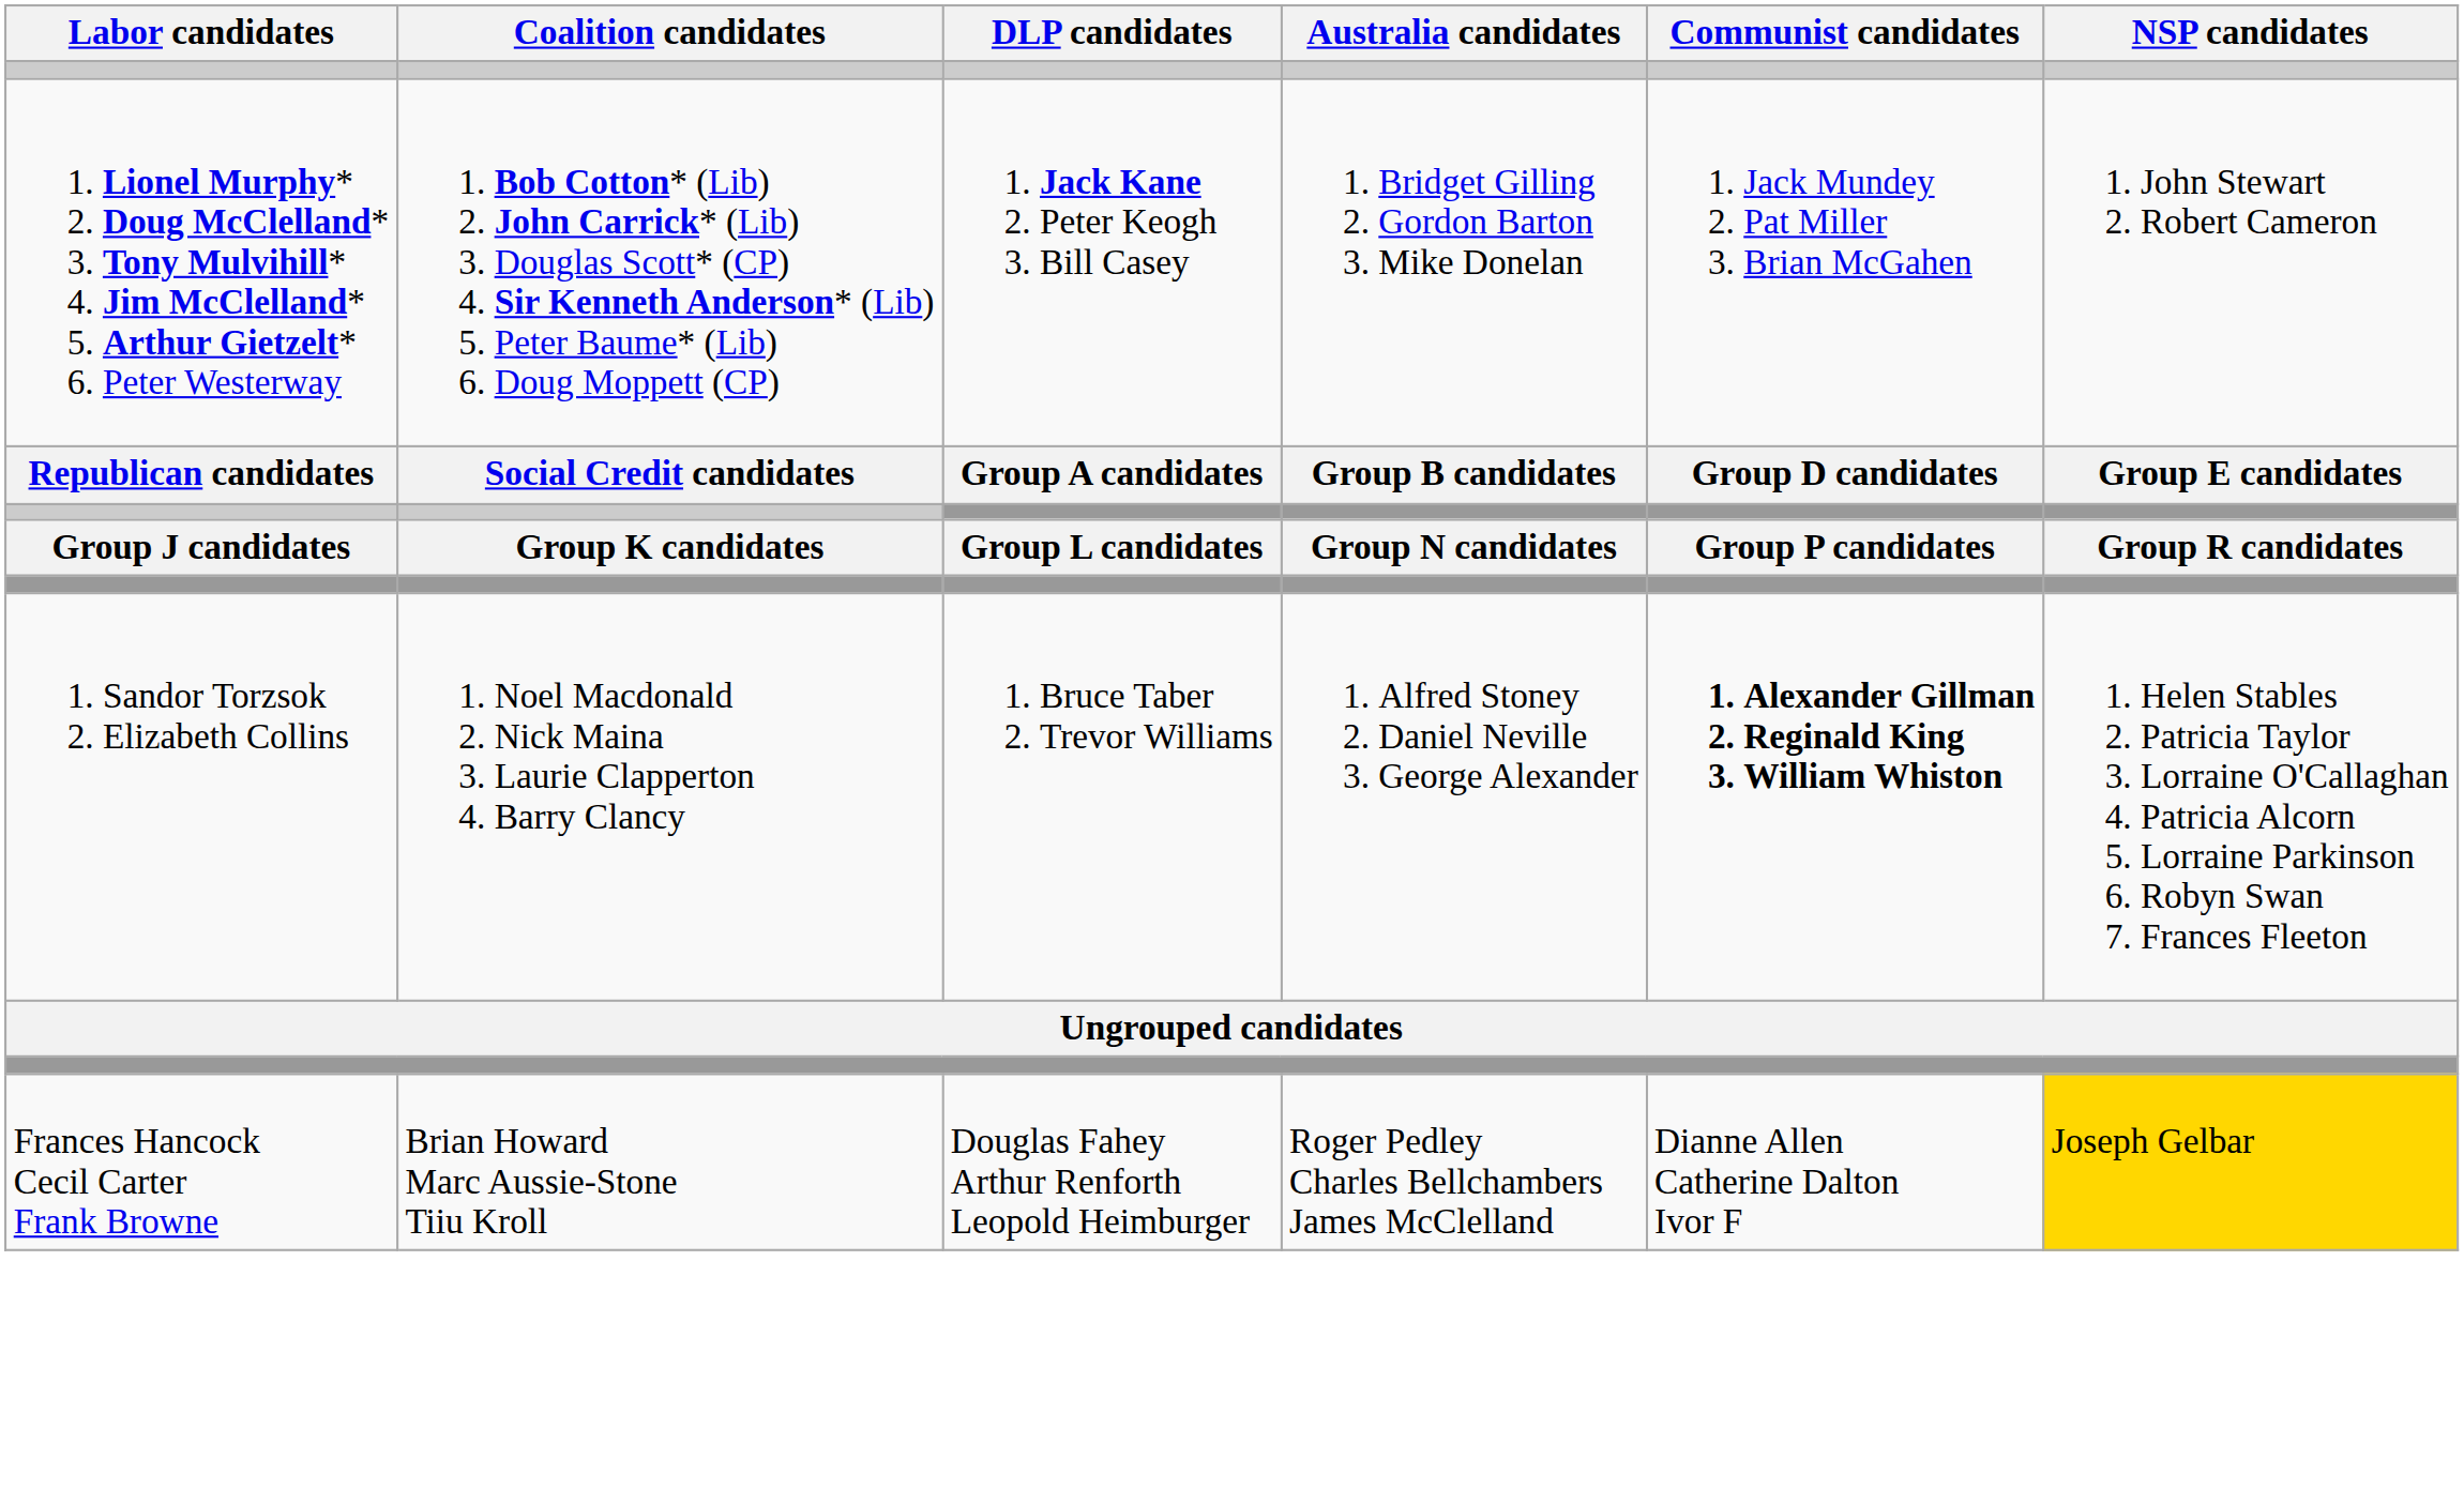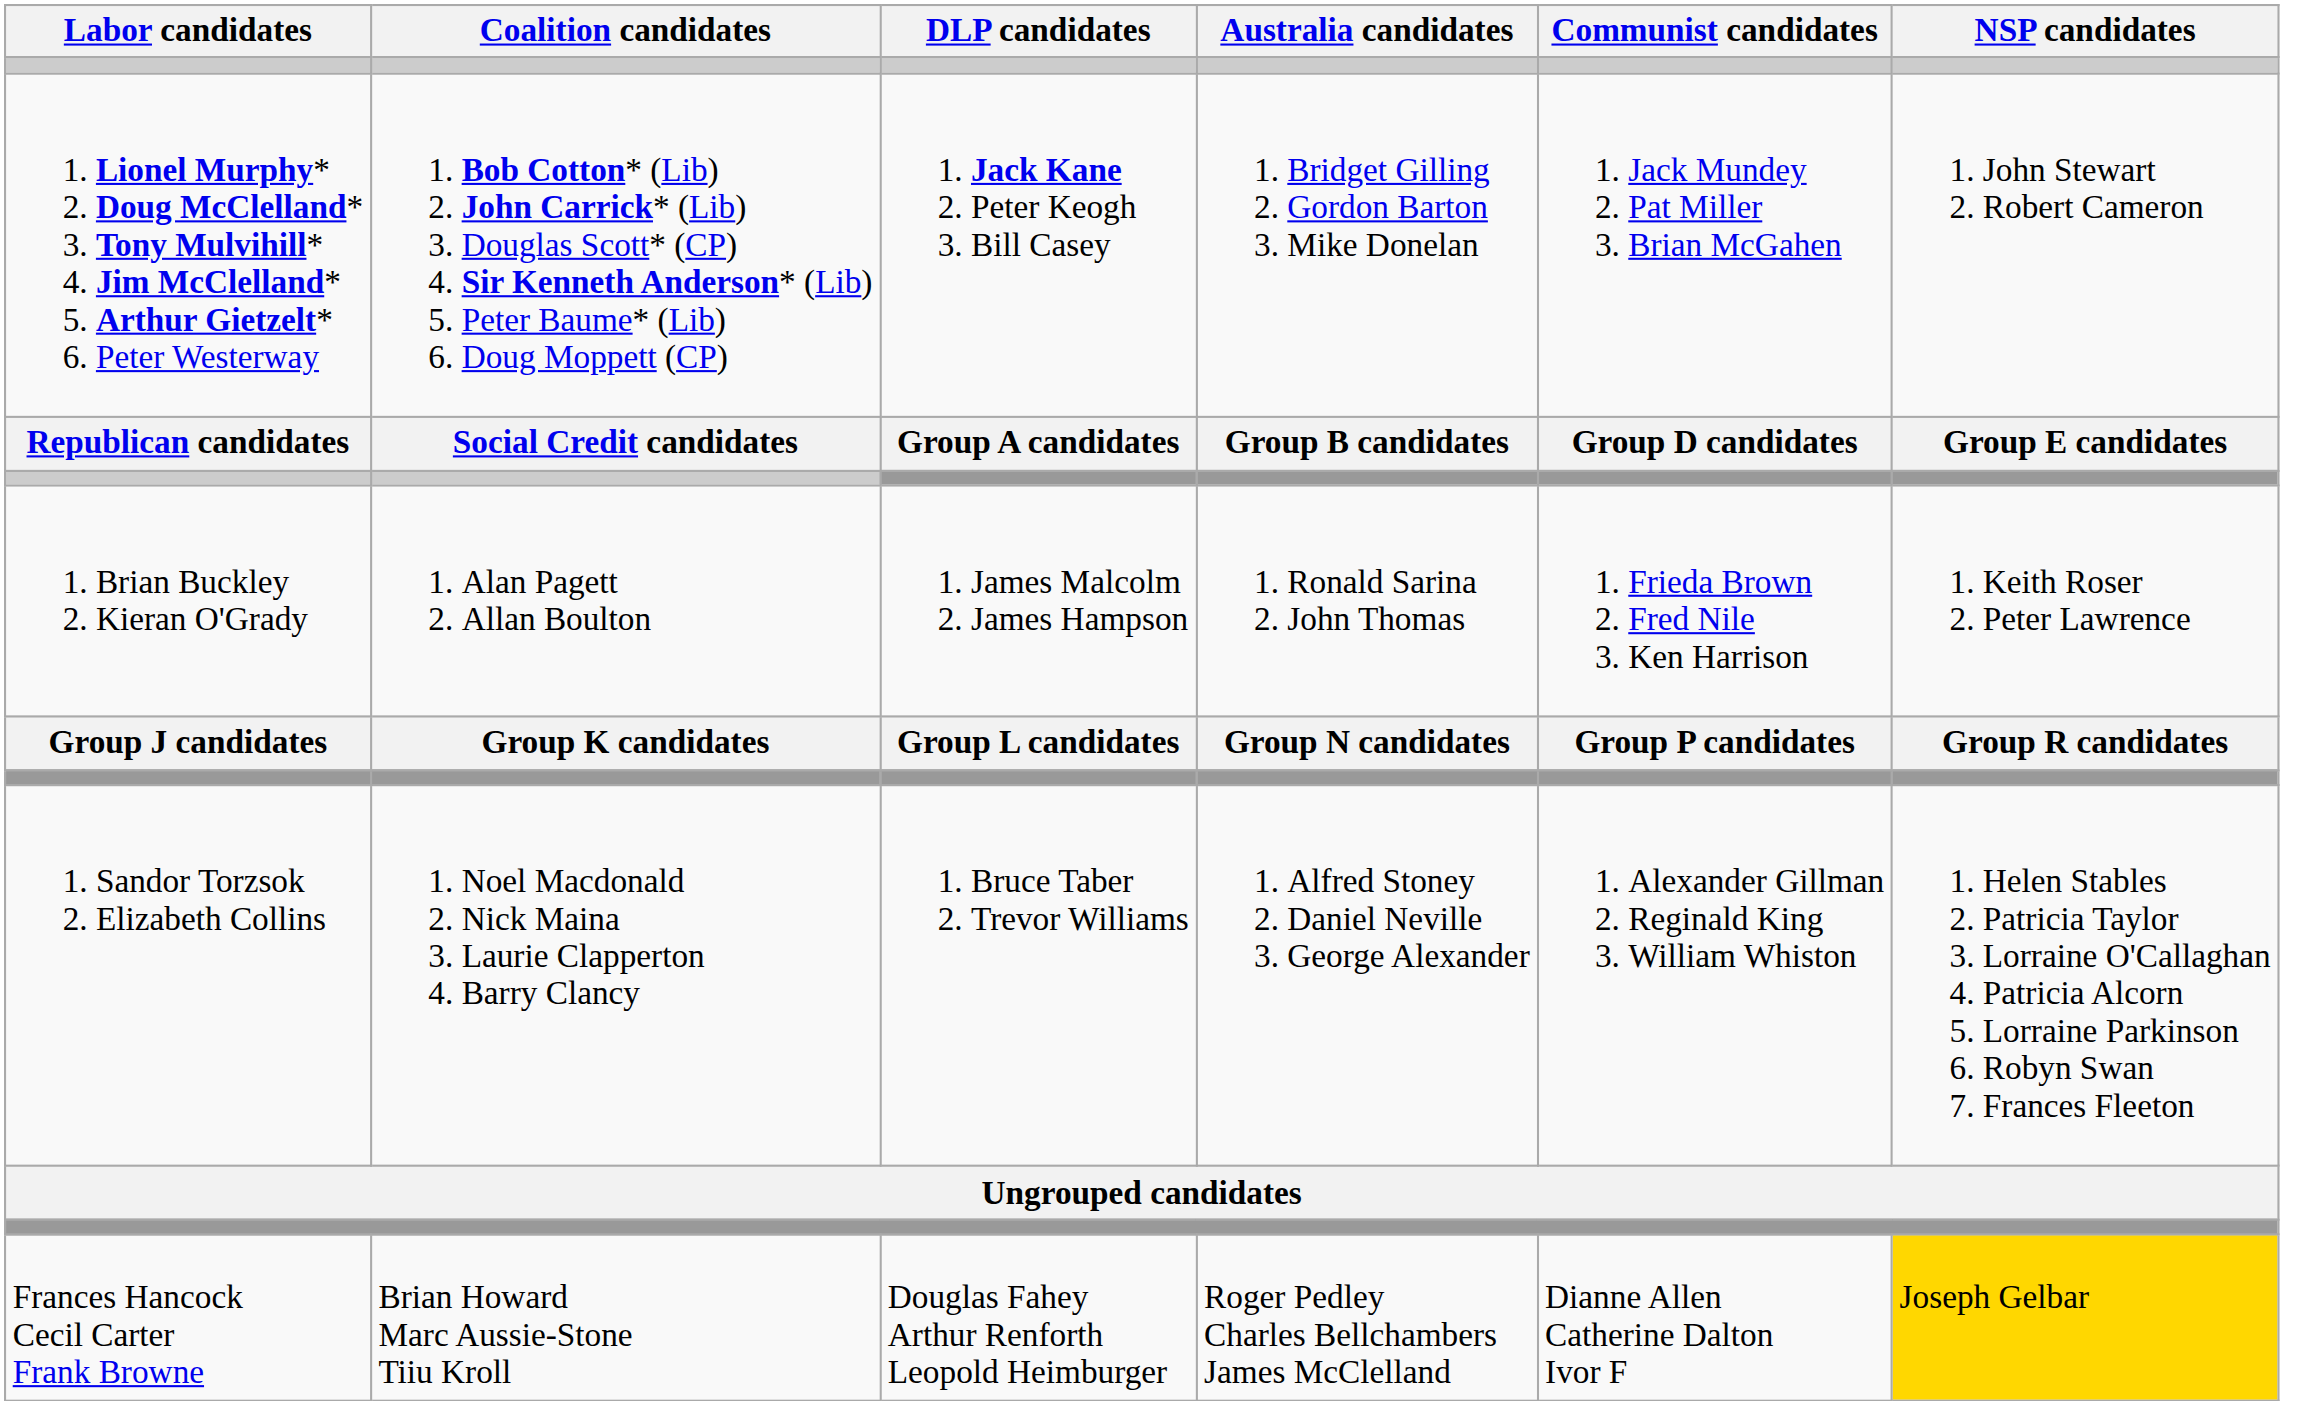+ row: Brian Buckley Kieran O'Grady | Alan Pagett Allan Boulton | James Malcolm James Hampson | Ronald Sarina John Thomas | Frieda Brown Fred Nile Ken Harrison | Keith Roser Peter Lawrence
Sandor Torzsok Elizabeth Collins | Communist candidates: bold -> normal
